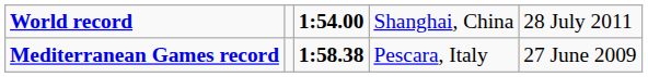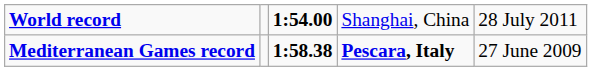Mediterranean Games record | column 4: normal -> bold
